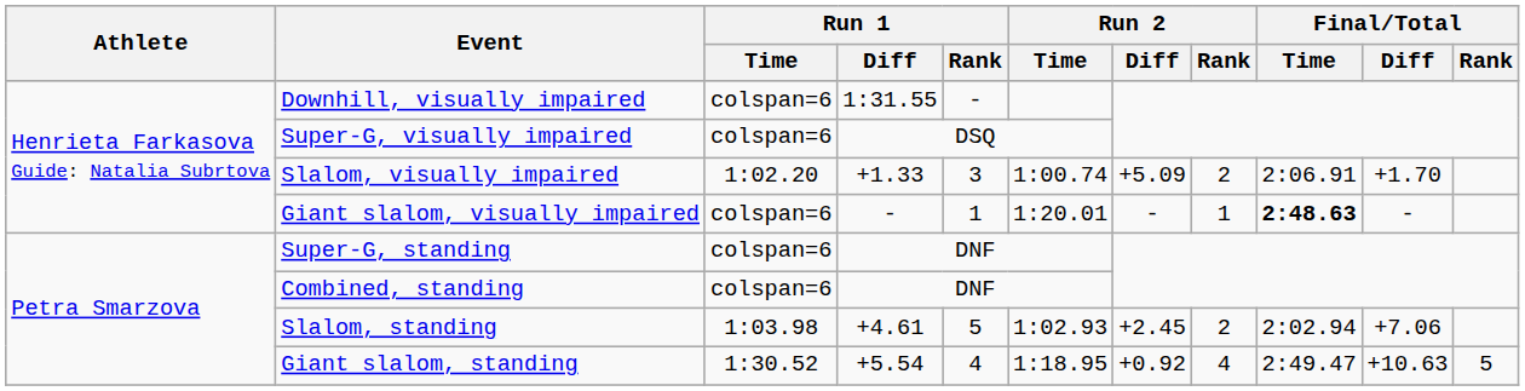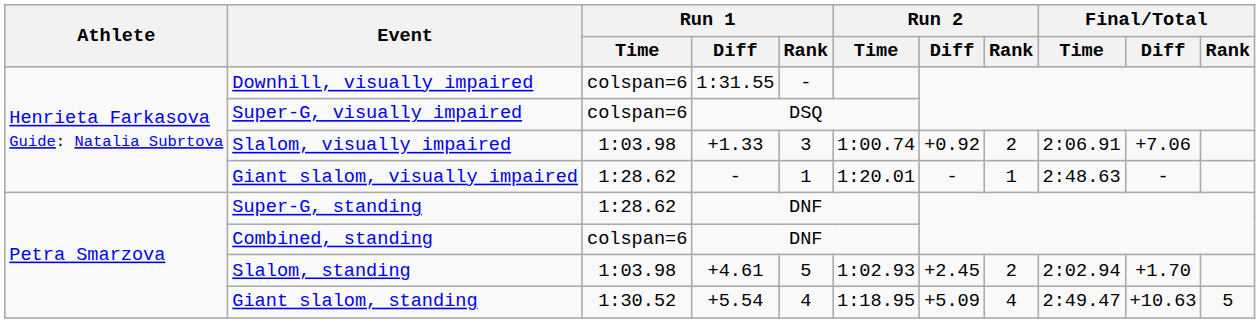Slalom, visually impaired | Run 1 / Time: 1:02.20 -> 1:03.98
Slalom, visually impaired | Run 2 / Diff: +5.09 -> +0.92
Slalom, visually impaired | Final/Total / Diff: +1.70 -> +7.06
Giant slalom, visually impaired | Run 1 / Time: colspan=6 -> 1:28.62
Giant slalom, visually impaired | Final/Total / Time: bold -> normal
Super-G, standing | Run 1 / Time: colspan=6 -> 1:28.62
Slalom, standing | Final/Total / Diff: +7.06 -> +1.70
Giant slalom, standing | Run 2 / Diff: +0.92 -> +5.09
